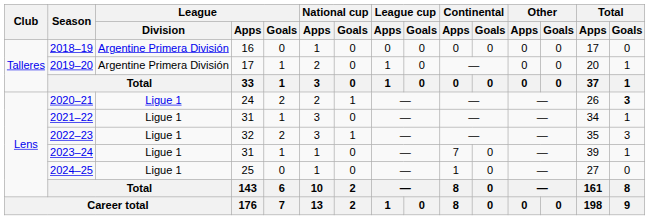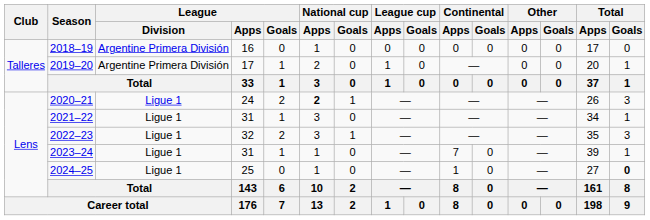2020–21 | National cup / Apps: normal -> bold
2020–21 | Total / Goals: bold -> normal
2024–25 | Total / Goals: normal -> bold
